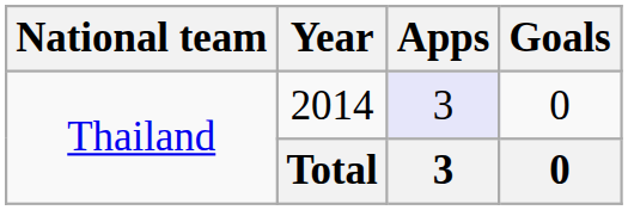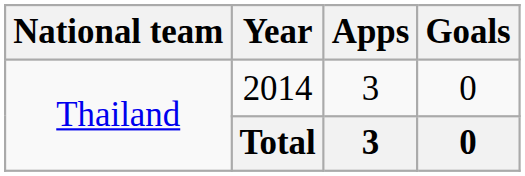Thailand / 2014 | Apps: lavender background -> no background
